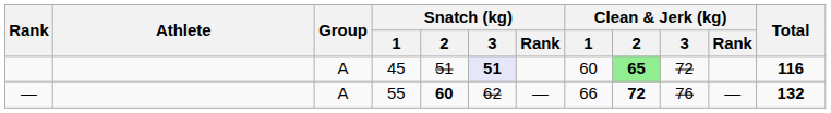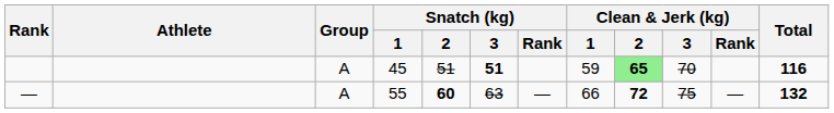row 3 | Snatch (kg) / 3: lavender background -> no background
row 3 | Clean & Jerk (kg) / 1: 60 -> 59
row 3 | Clean & Jerk (kg) / 3: 72 -> 70
row 4 | Snatch (kg) / 3: 62 -> 63
row 4 | Clean & Jerk (kg) / 3: 76 -> 75
